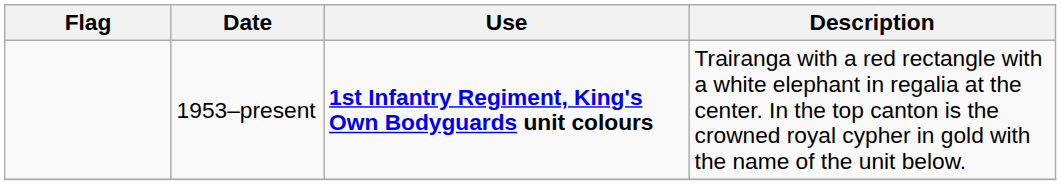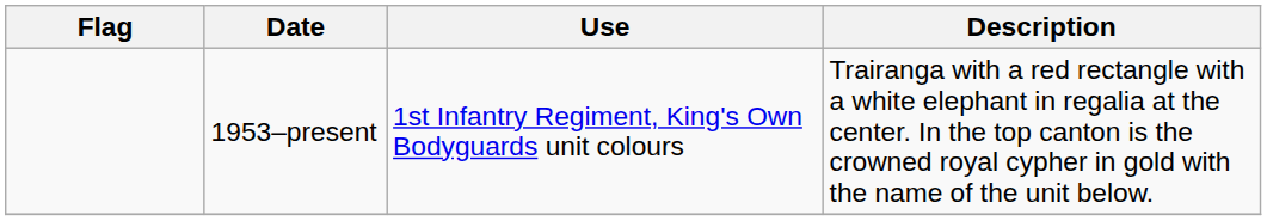1953–present | Use: bold -> normal
